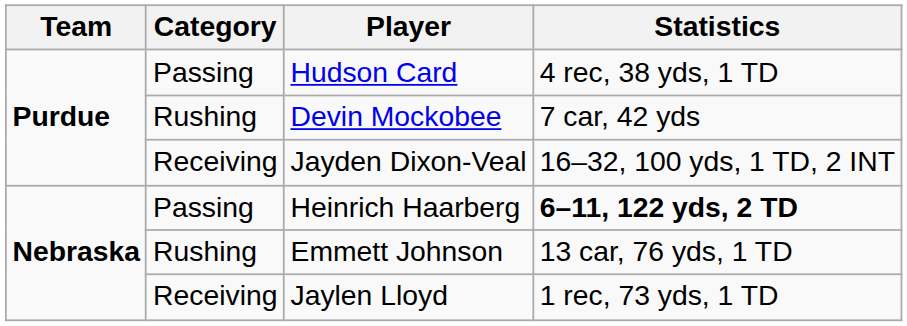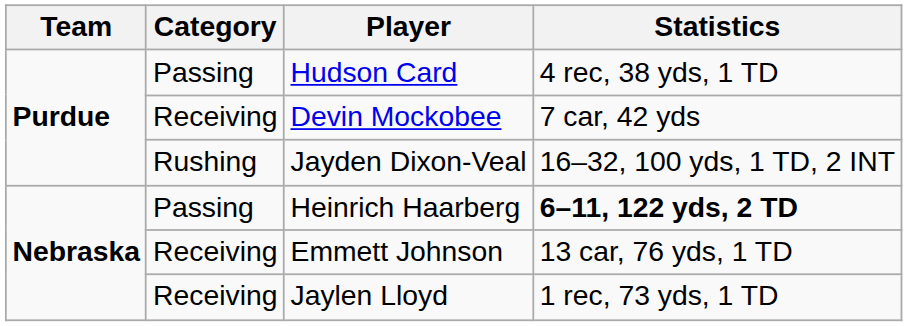Devin Mockobee | Category: Rushing -> Receiving
Jayden Dixon-Veal | Category: Receiving -> Rushing
Emmett Johnson | Category: Rushing -> Receiving
